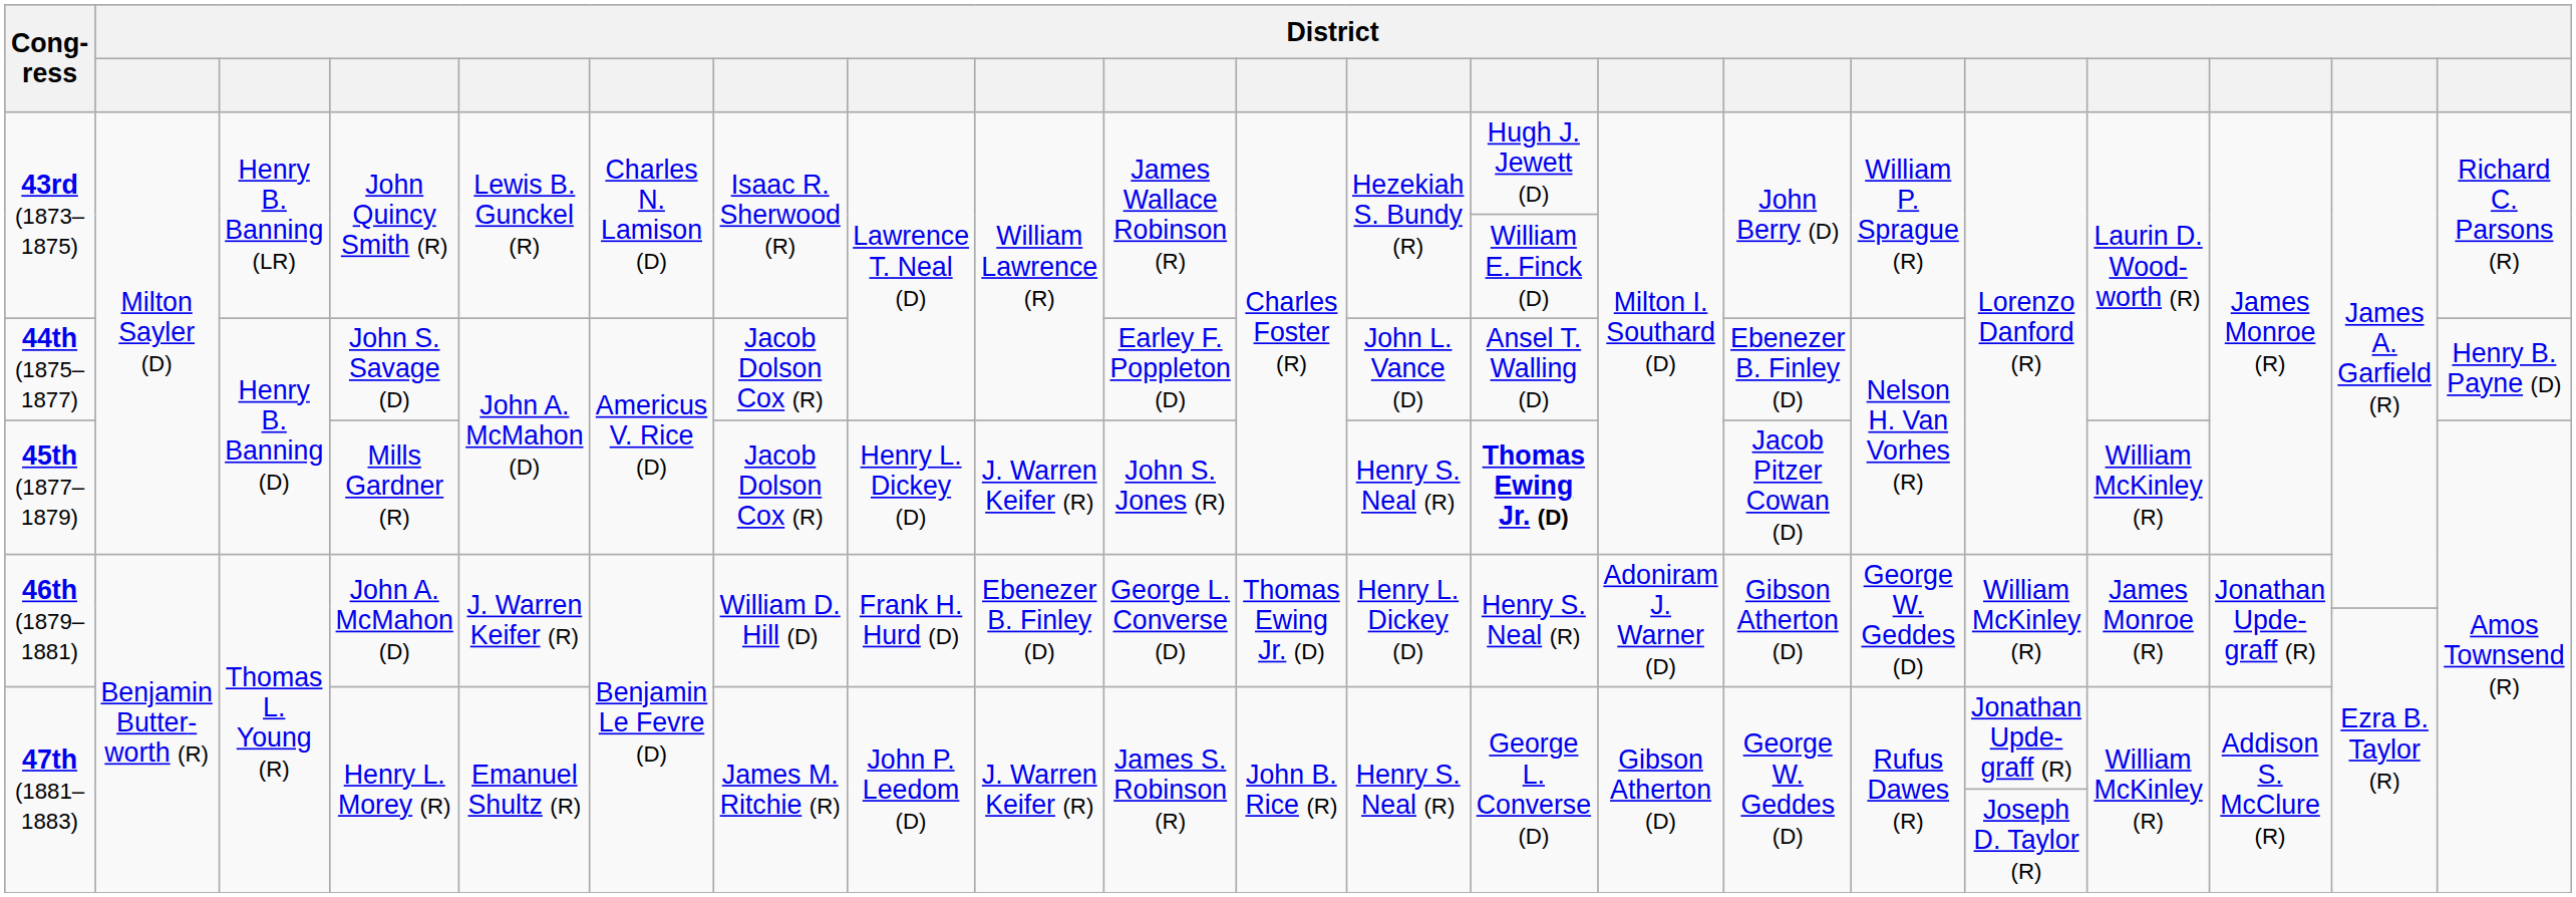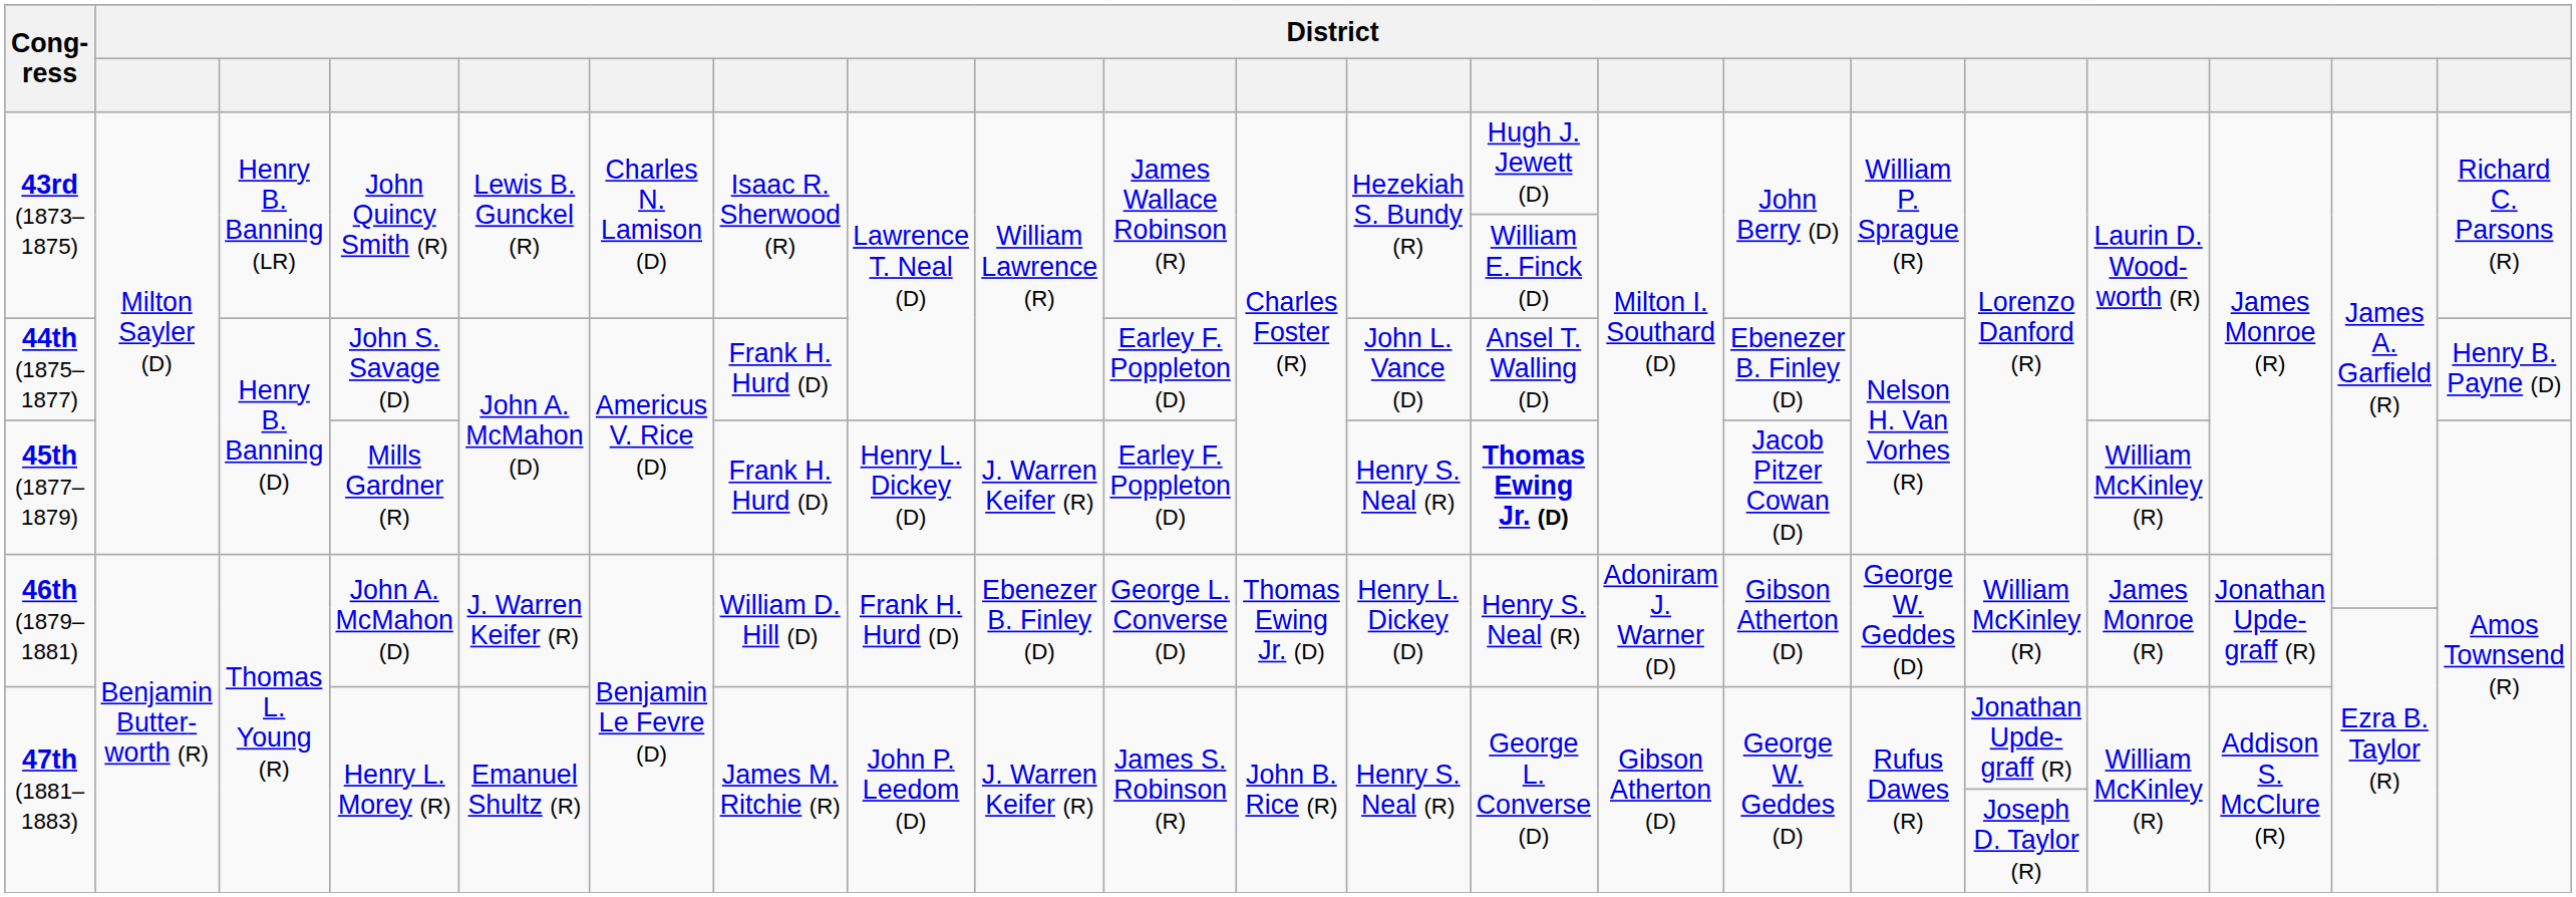44th (1875–1877) | column 7: Jacob Dolson Cox (R) -> Frank H. Hurd (D)
45th (1877–1879) | column 7: Jacob Dolson Cox (R) -> Frank H. Hurd (D)
45th (1877–1879) | column 10: John S. Jones (R) -> Earley F. Poppleton (D)
